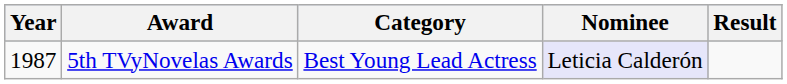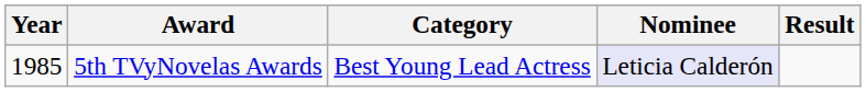5th TVyNovelas Awards | Year: 1987 -> 1985
